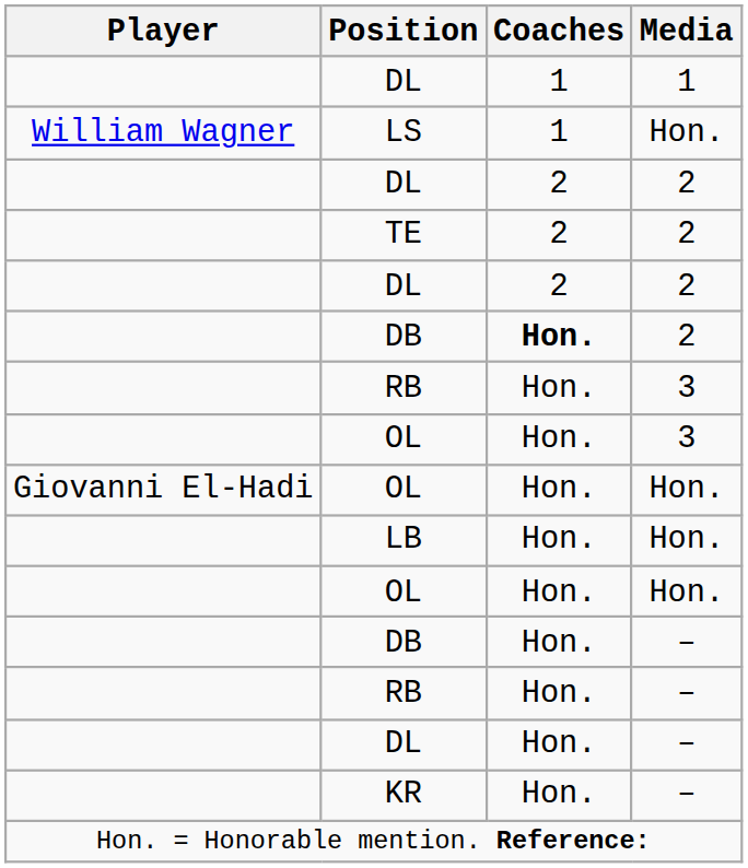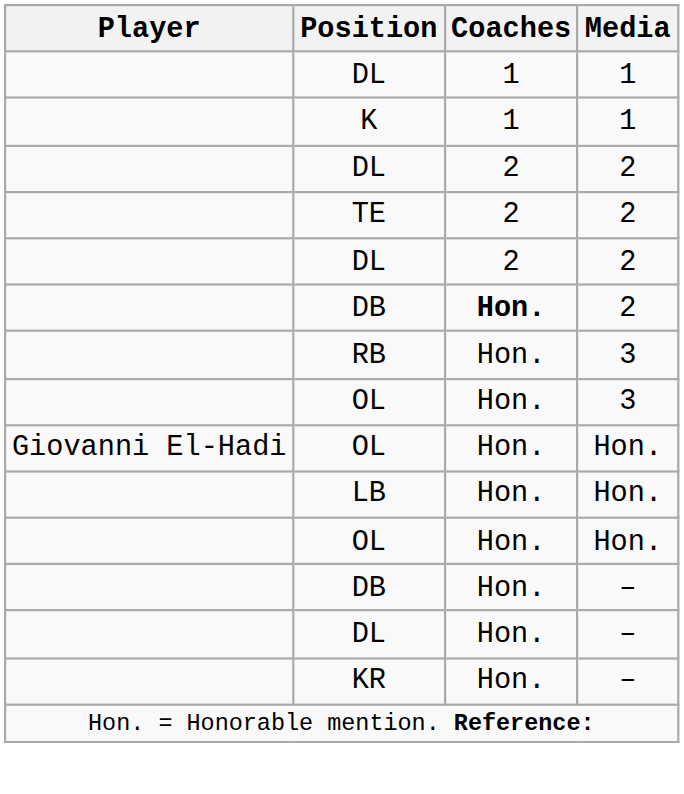+ row: K | 1 | 1
- row: William Wagner | LS | 1 | Hon.
- row: RB | Hon. | –
